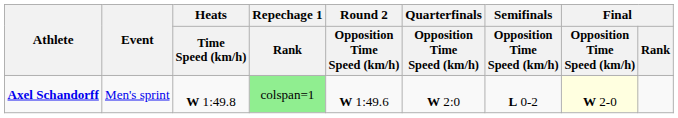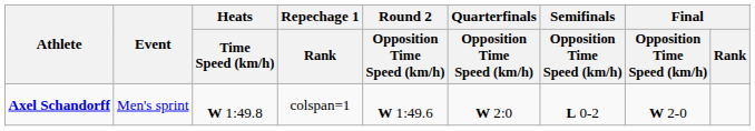Axel Schandorff | Repechage 1 / Rank: lightgreen background -> no background
Axel Schandorff | Final / Opposition Time Speed (km/h): lightyellow background -> no background
